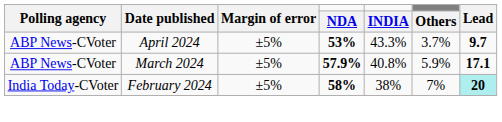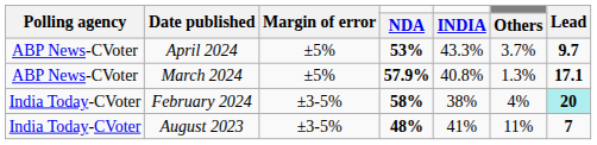March 2024 | Others: 5.9% -> 1.3%
February 2024 | Margin of error: ±5% -> ±3-5%
February 2024 | Others: 7% -> 4%
+ row: India Today-CVoter | August 2023 | ±3-5% | 48% | 41% | 11% | 7
